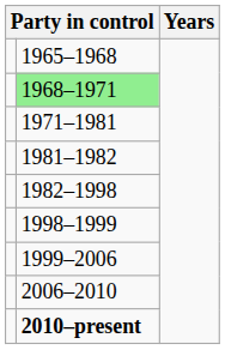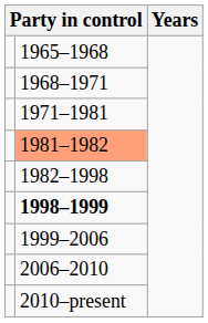1968–1971 | column 2: lightgreen background -> no background
1981–1982 | column 2: no background -> lightsalmon background
1998–1999 | column 2: normal -> bold
2010–present | column 2: bold -> normal
